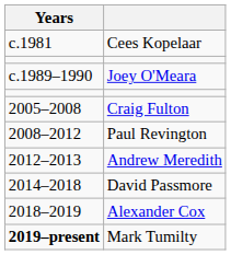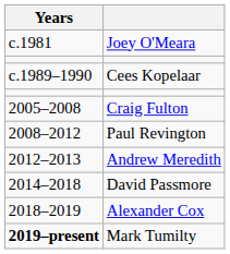row 2 | column 2: Cees Kopelaar -> Joey O'Meara
row 4 | column 2: Joey O'Meara -> Cees Kopelaar
